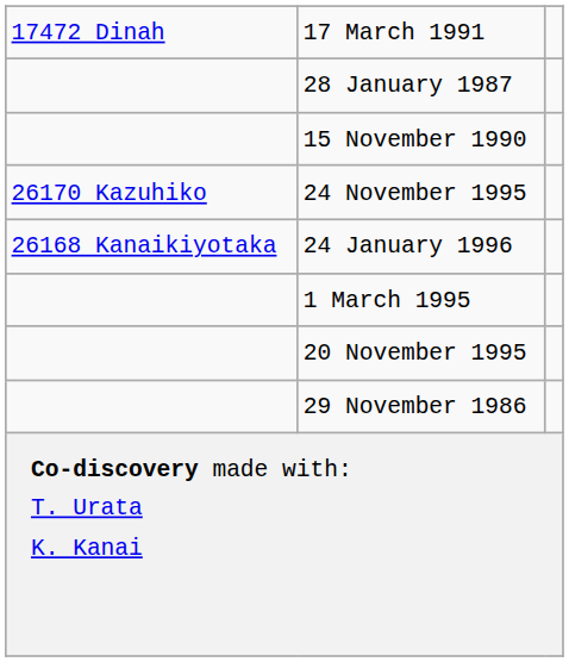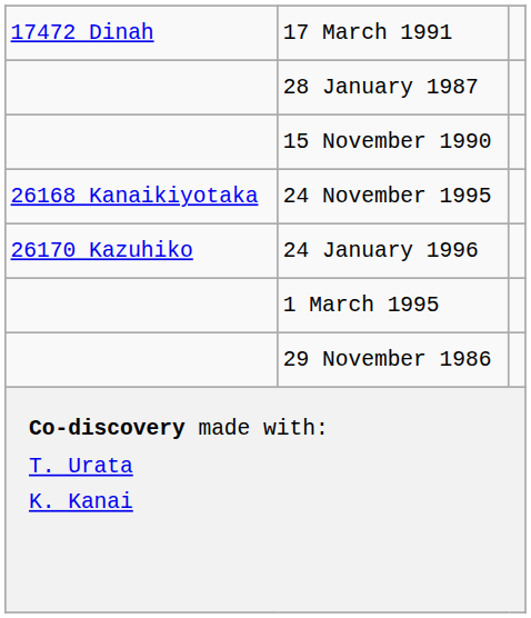24 November 1995 | column 1: 26170 Kazuhiko -> 26168 Kanaikiyotaka
24 January 1996 | column 1: 26168 Kanaikiyotaka -> 26170 Kazuhiko
- row: 20 November 1995
